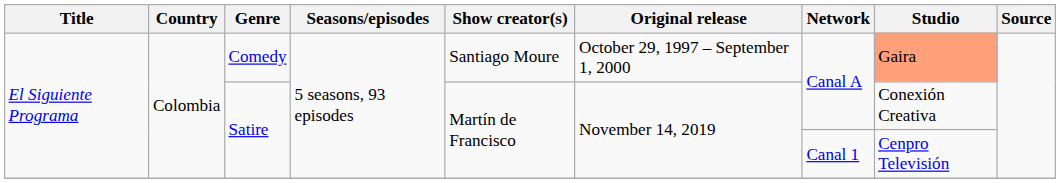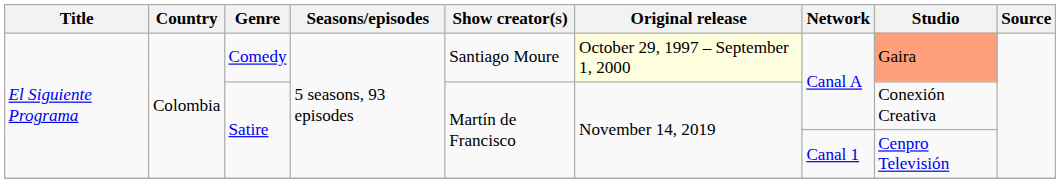Comedy | Original release: no background -> lightyellow background
